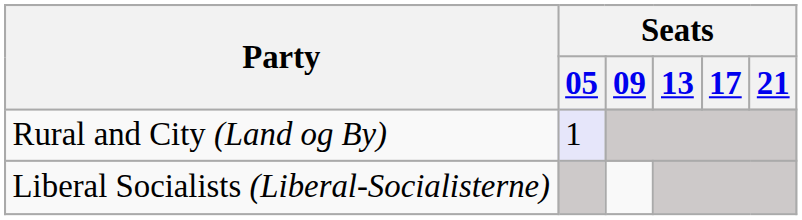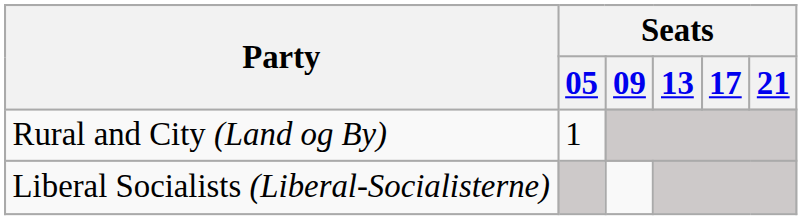Rural and City (Land og By) | Seats / 05: lavender background -> no background
